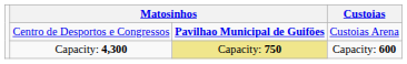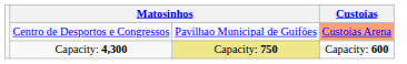Centro de Desportos e Congressos | column 3: bold -> normal
Centro de Desportos e Congressos | Custoias: no background -> lightsalmon background
